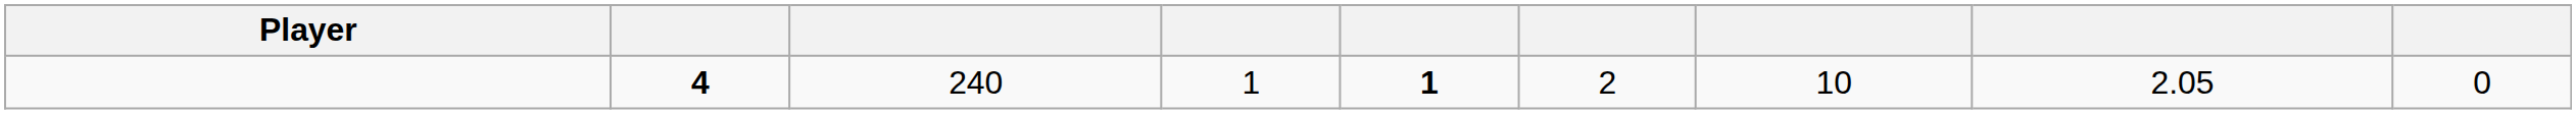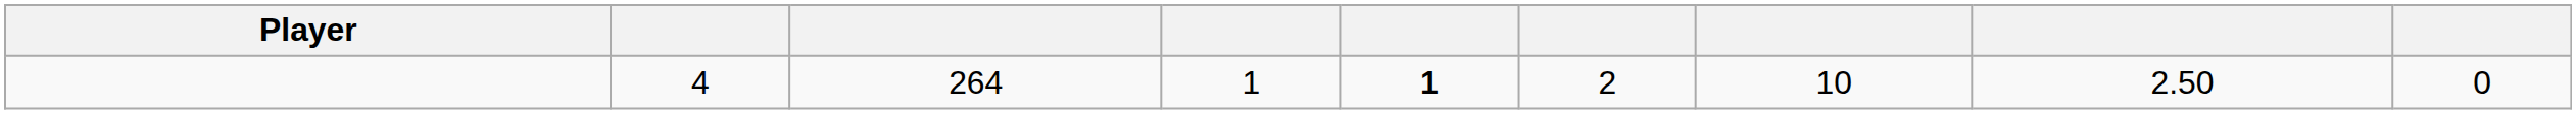row 2 | column 2: bold -> normal
row 2 | column 3: 240 -> 264
row 2 | column 8: 2.05 -> 2.50
